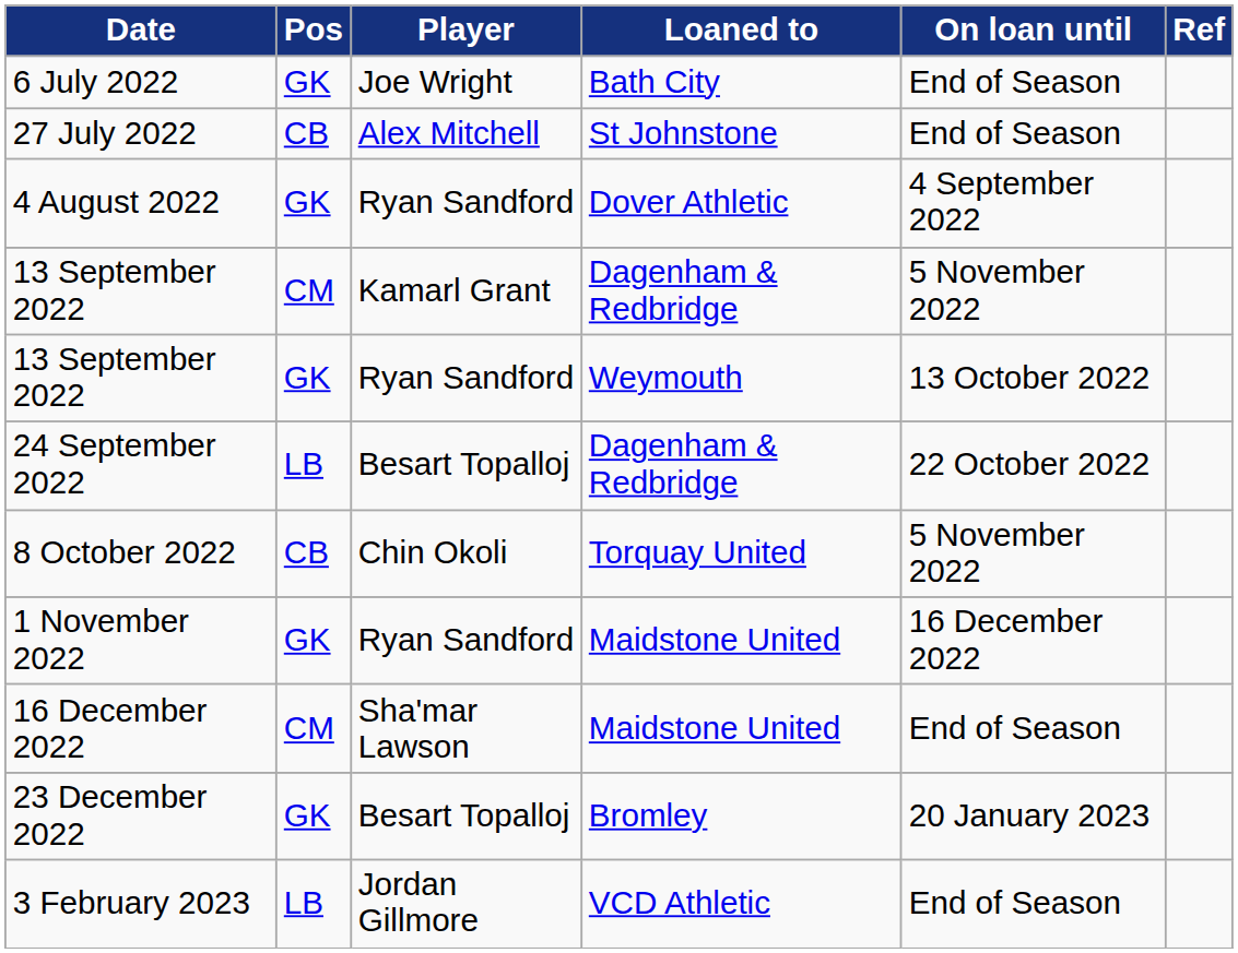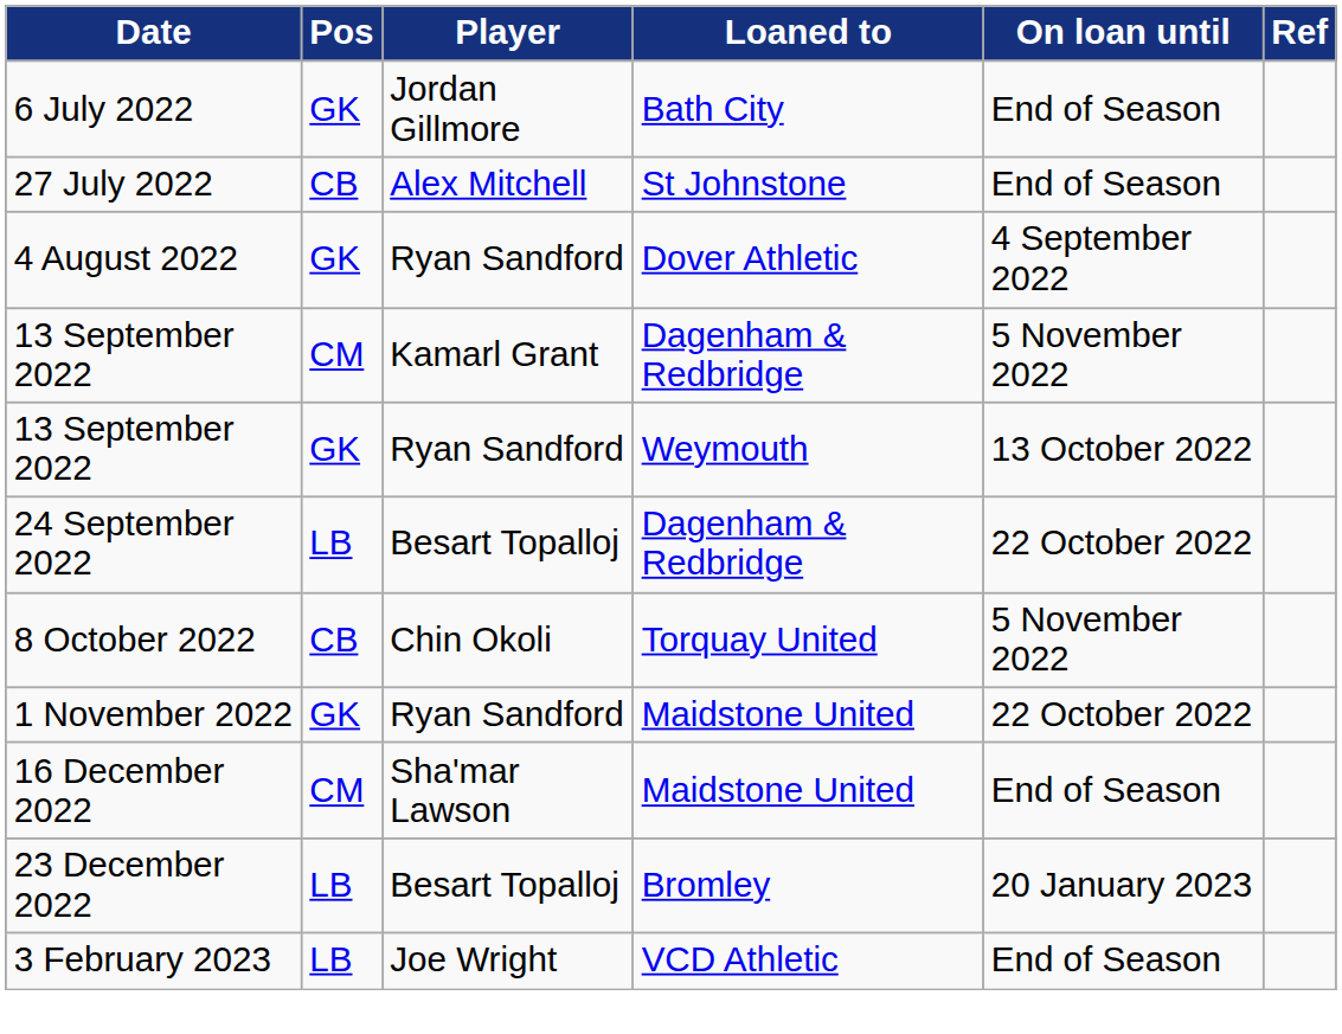6 July 2022 | Player: Joe Wright -> Jordan Gillmore
1 November 2022 | On loan until: 16 December 2022 -> 22 October 2022
23 December 2022 | Pos: GK -> LB
3 February 2023 | Player: Jordan Gillmore -> Joe Wright
